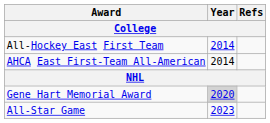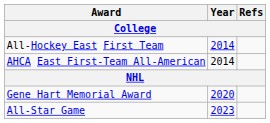Gene Hart Memorial Award | Year: lightgrey background -> no background
